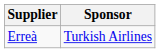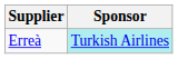Erreà | Sponsor: no background -> paleturquoise background
